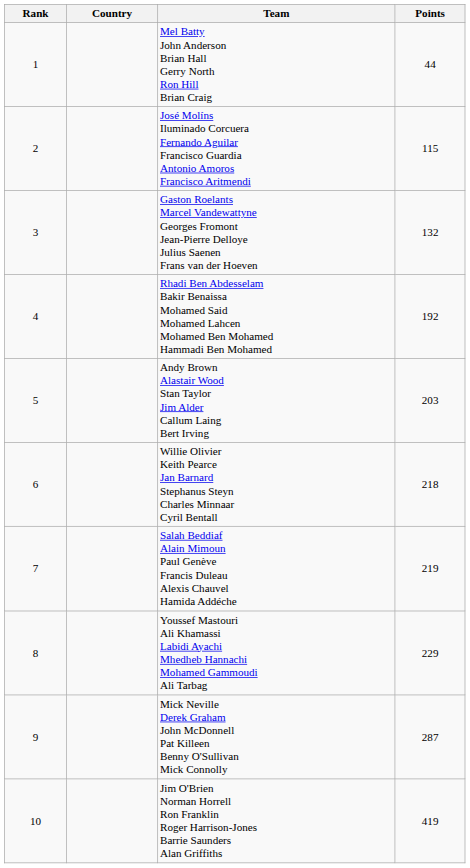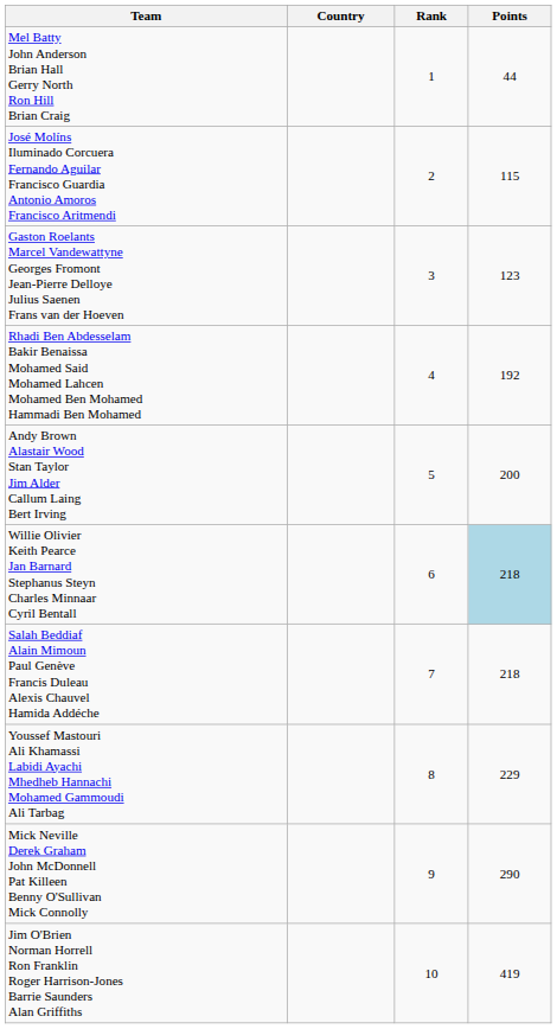columns swapped: Rank <-> Team
row 4 | Points: 132 -> 123
row 6 | Points: 203 -> 200
row 7 | Points: no background -> lightblue background
row 8 | Points: 219 -> 218
row 10 | Points: 287 -> 290
